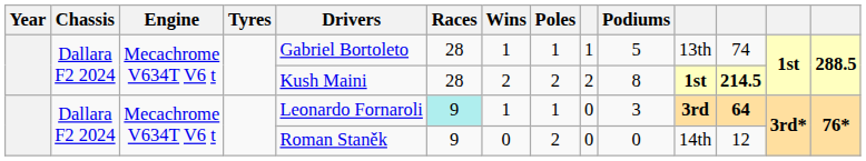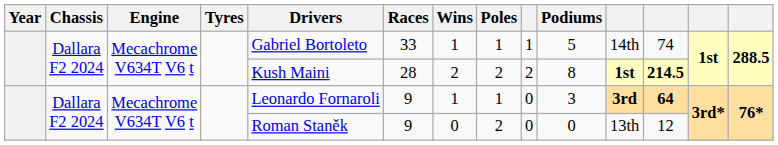row 2 | Races: 28 -> 33
row 2 | column 11: 13th -> 14th
row 4 | Races: paleturquoise background -> no background
row 5 | column 11: 14th -> 13th
